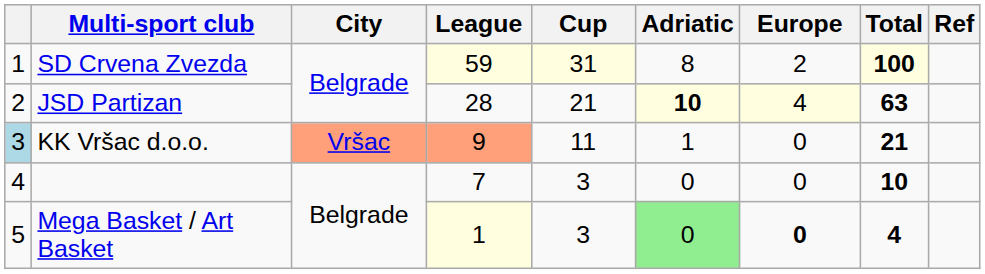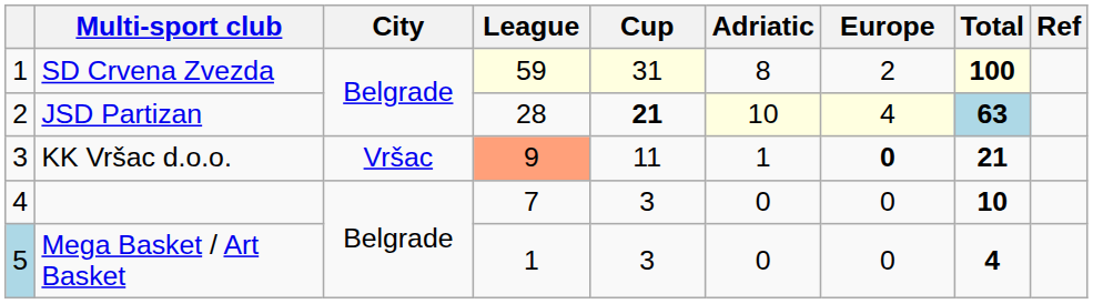JSD Partizan | Cup: normal -> bold
JSD Partizan | Adriatic: bold -> normal
JSD Partizan | Total: no background -> lightblue background
KK Vršac d.o.o. | column 1: lightblue background -> no background
KK Vršac d.o.o. | City: lightsalmon background -> no background
KK Vršac d.o.o. | Europe: normal -> bold
Mega Basket / Art Basket | column 1: no background -> lightblue background
Mega Basket / Art Basket | League: lightyellow background -> no background
Mega Basket / Art Basket | Adriatic: lightgreen background -> no background
Mega Basket / Art Basket | Europe: bold -> normal
